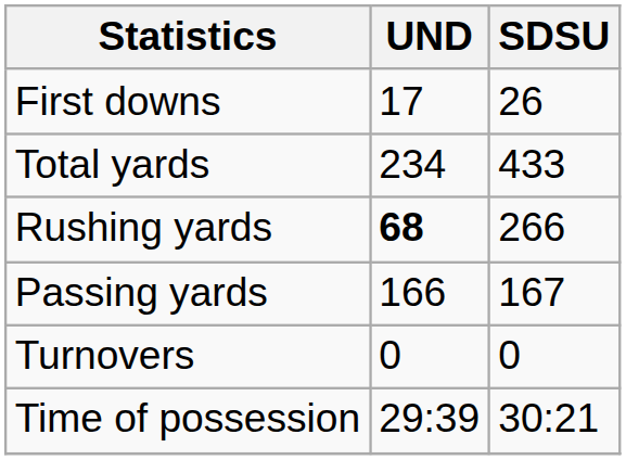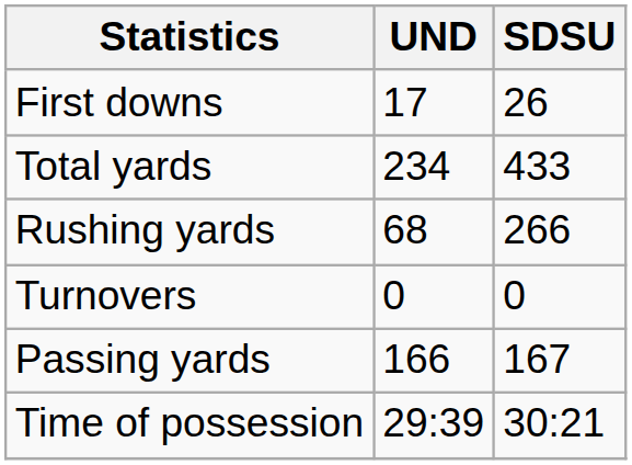Rushing yards | UND: bold -> normal
rows swapped: Passing yards <-> Turnovers
